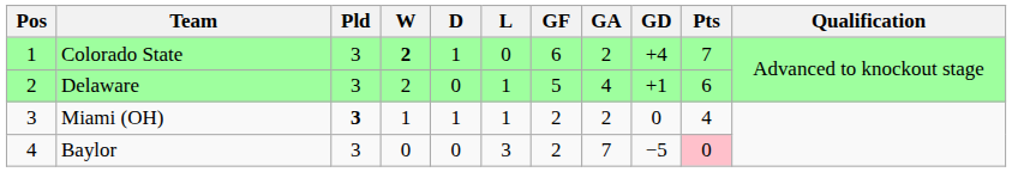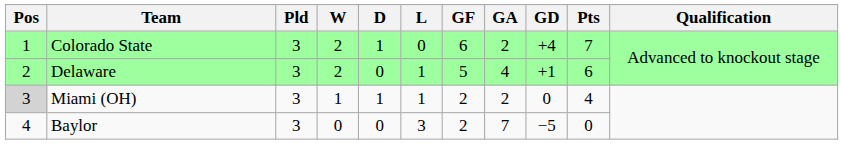Colorado State | W: bold -> normal
Miami (OH) | Pos: no background -> lightgrey background
Miami (OH) | Pld: bold -> normal
Baylor | Pts: pink background -> no background
